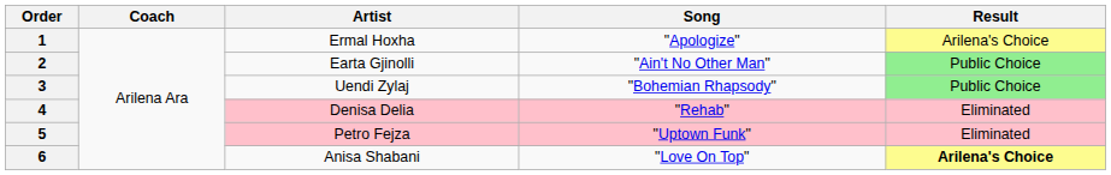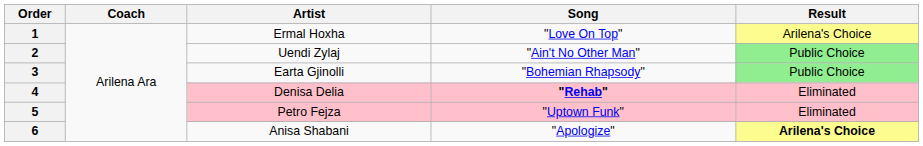1 | Song: "Apologize" -> "Love On Top"
2 | Artist: Earta Gjinolli -> Uendi Zylaj
3 | Artist: Uendi Zylaj -> Earta Gjinolli
4 | Song: normal -> bold
6 | Song: "Love On Top" -> "Apologize"
